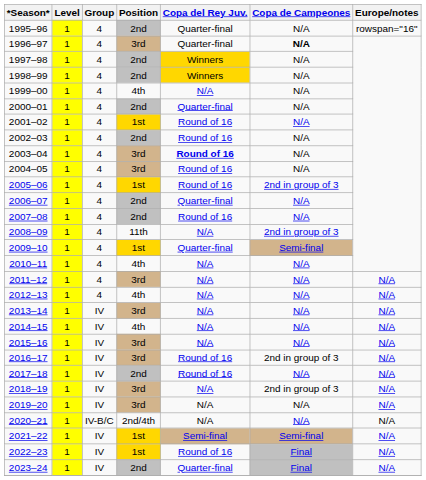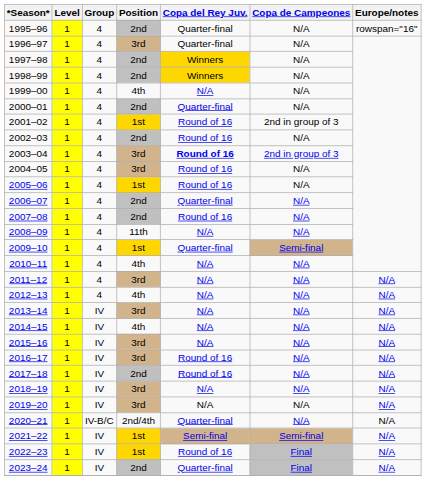1996–97 | Copa de Campeones: bold -> normal
2001–02 | Copa de Campeones: N/A -> 2nd in group of 3
2003–04 | Copa de Campeones: N/A -> 2nd in group of 3
2005–06 | Copa de Campeones: 2nd in group of 3 -> N/A
2008–09 | Copa de Campeones: 2nd in group of 3 -> N/A
2016–17 | Copa de Campeones: 2nd in group of 3 -> N/A
2018–19 | Copa de Campeones: 2nd in group of 3 -> N/A
2020–21 | Copa del Rey Juv.: N/A -> Quarter-final
